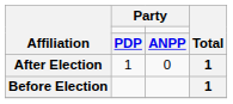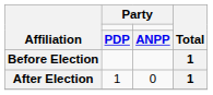rows swapped: Before Election <-> After Election
